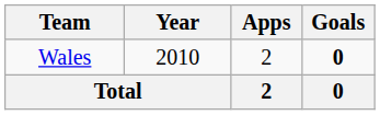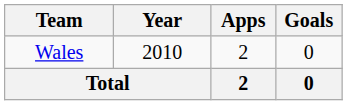Wales | Goals: bold -> normal
